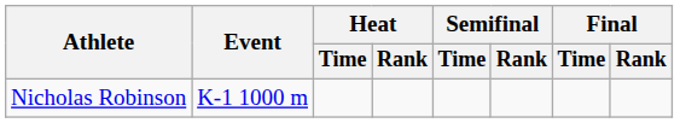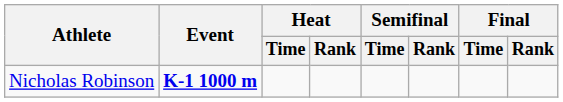Nicholas Robinson | Event: normal -> bold
